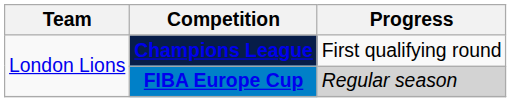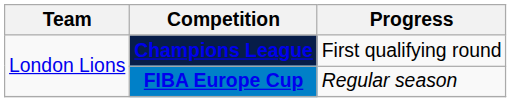FIBA Europe Cup | Progress: lightgrey background -> no background
